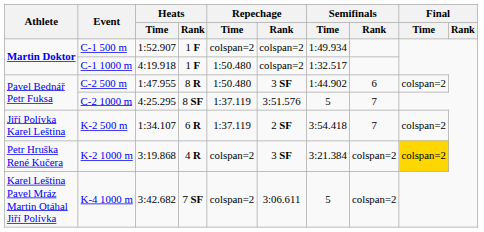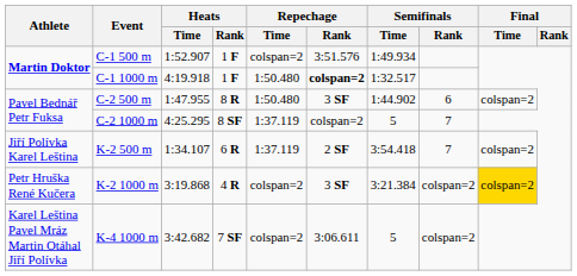C-1 500 m | Repechage / Rank: colspan=2 -> 3:51.576
C-1 1000 m | Repechage / Rank: normal -> bold
C-2 1000 m | Repechage / Rank: 3:51.576 -> colspan=2
